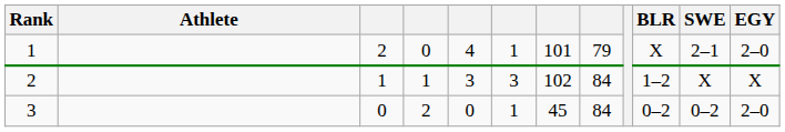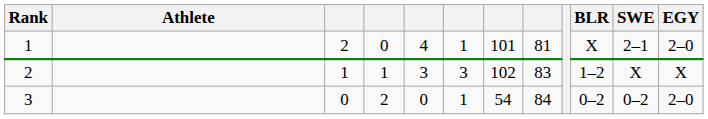row 2 | column 8: 79 -> 81
row 3 | column 8: 84 -> 83
row 4 | column 7: 45 -> 54
